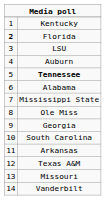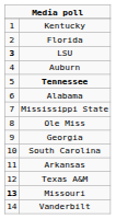Florida | column 1: bold -> normal
LSU | column 1: normal -> bold
Missouri | column 1: normal -> bold
